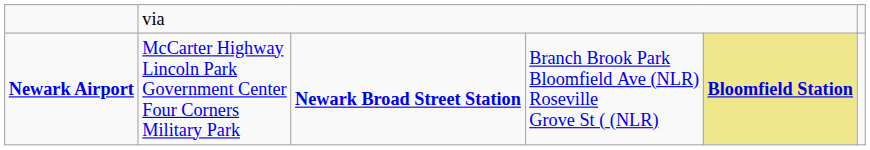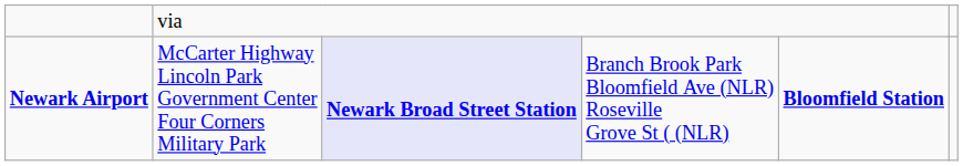Newark Airport | column 3: no background -> lavender background
Newark Airport | column 5: khaki background -> no background
